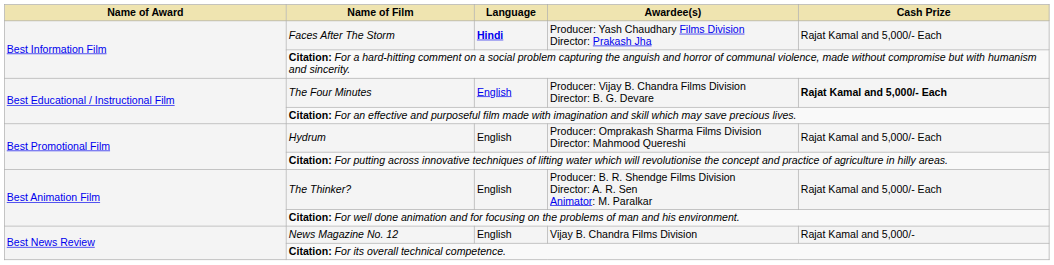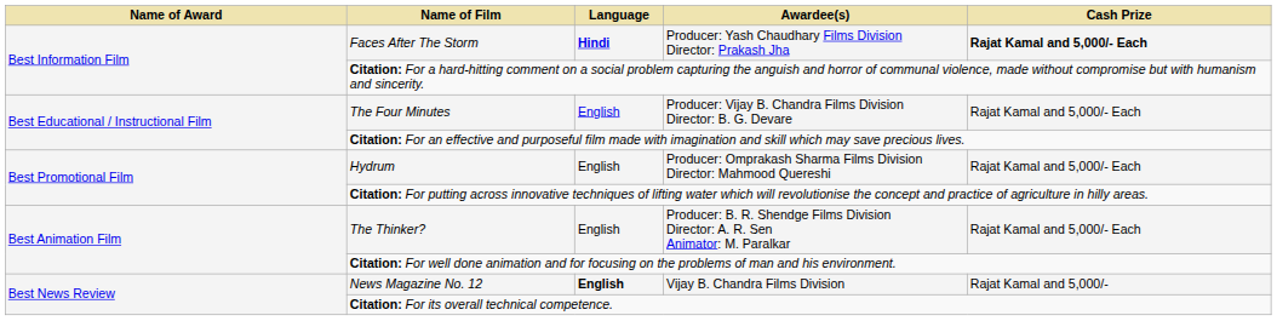Faces After The Storm | Cash Prize: normal -> bold
The Four Minutes | Cash Prize: bold -> normal
News Magazine No. 12 | Language: normal -> bold
